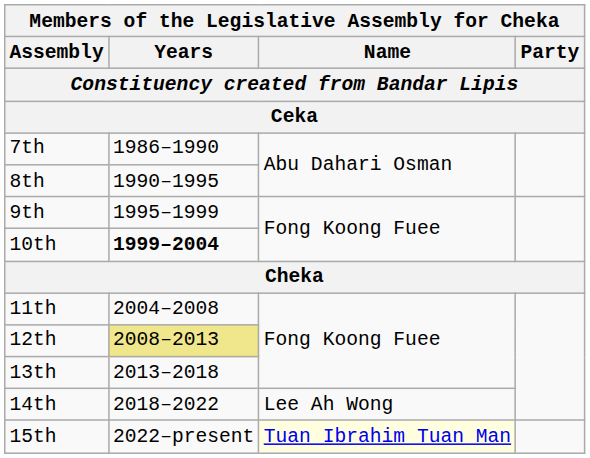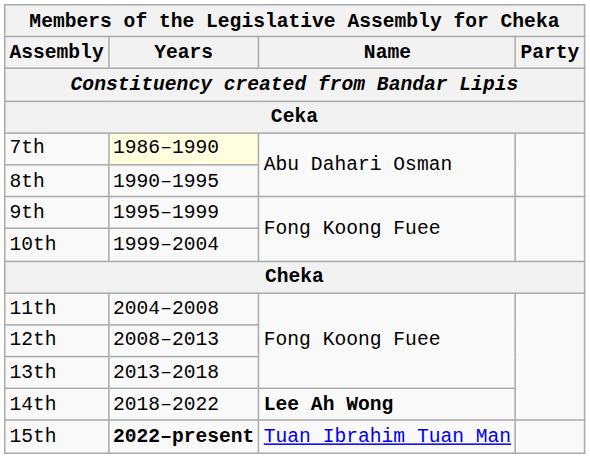7th | Years: no background -> lightyellow background
10th | Years: bold -> normal
12th | Years: khaki background -> no background
14th | Name: normal -> bold
15th | Years: normal -> bold
15th | Name: lightyellow background -> no background
